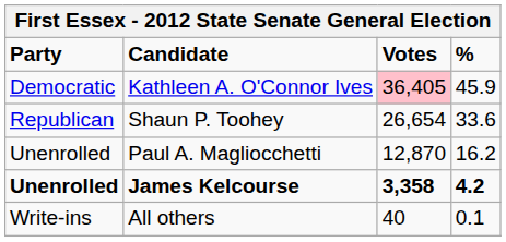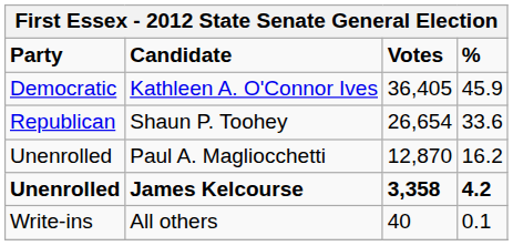Kathleen A. O'Connor Ives | Votes: pink background -> no background
